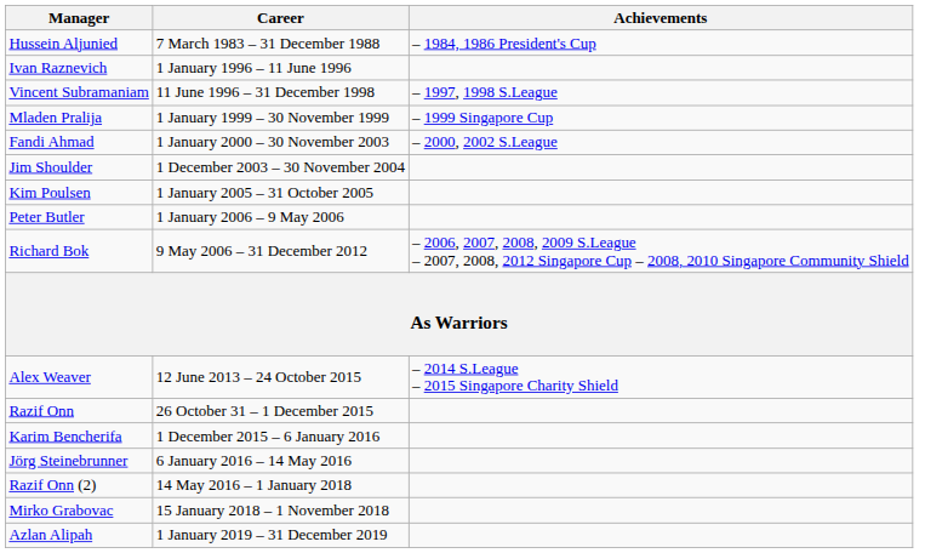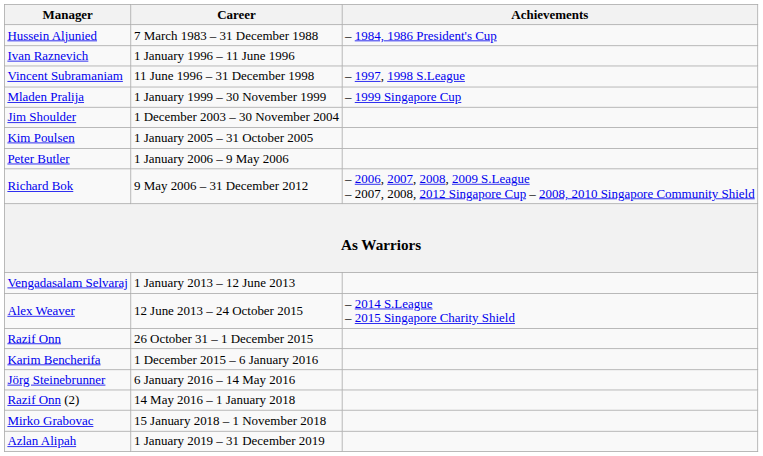- row: Fandi Ahmad | 1 January 2000 – 30 November 2003 | – 2000, 2002 S.League
+ row: Vengadasalam Selvaraj | 1 January 2013 – 12 June 2013
